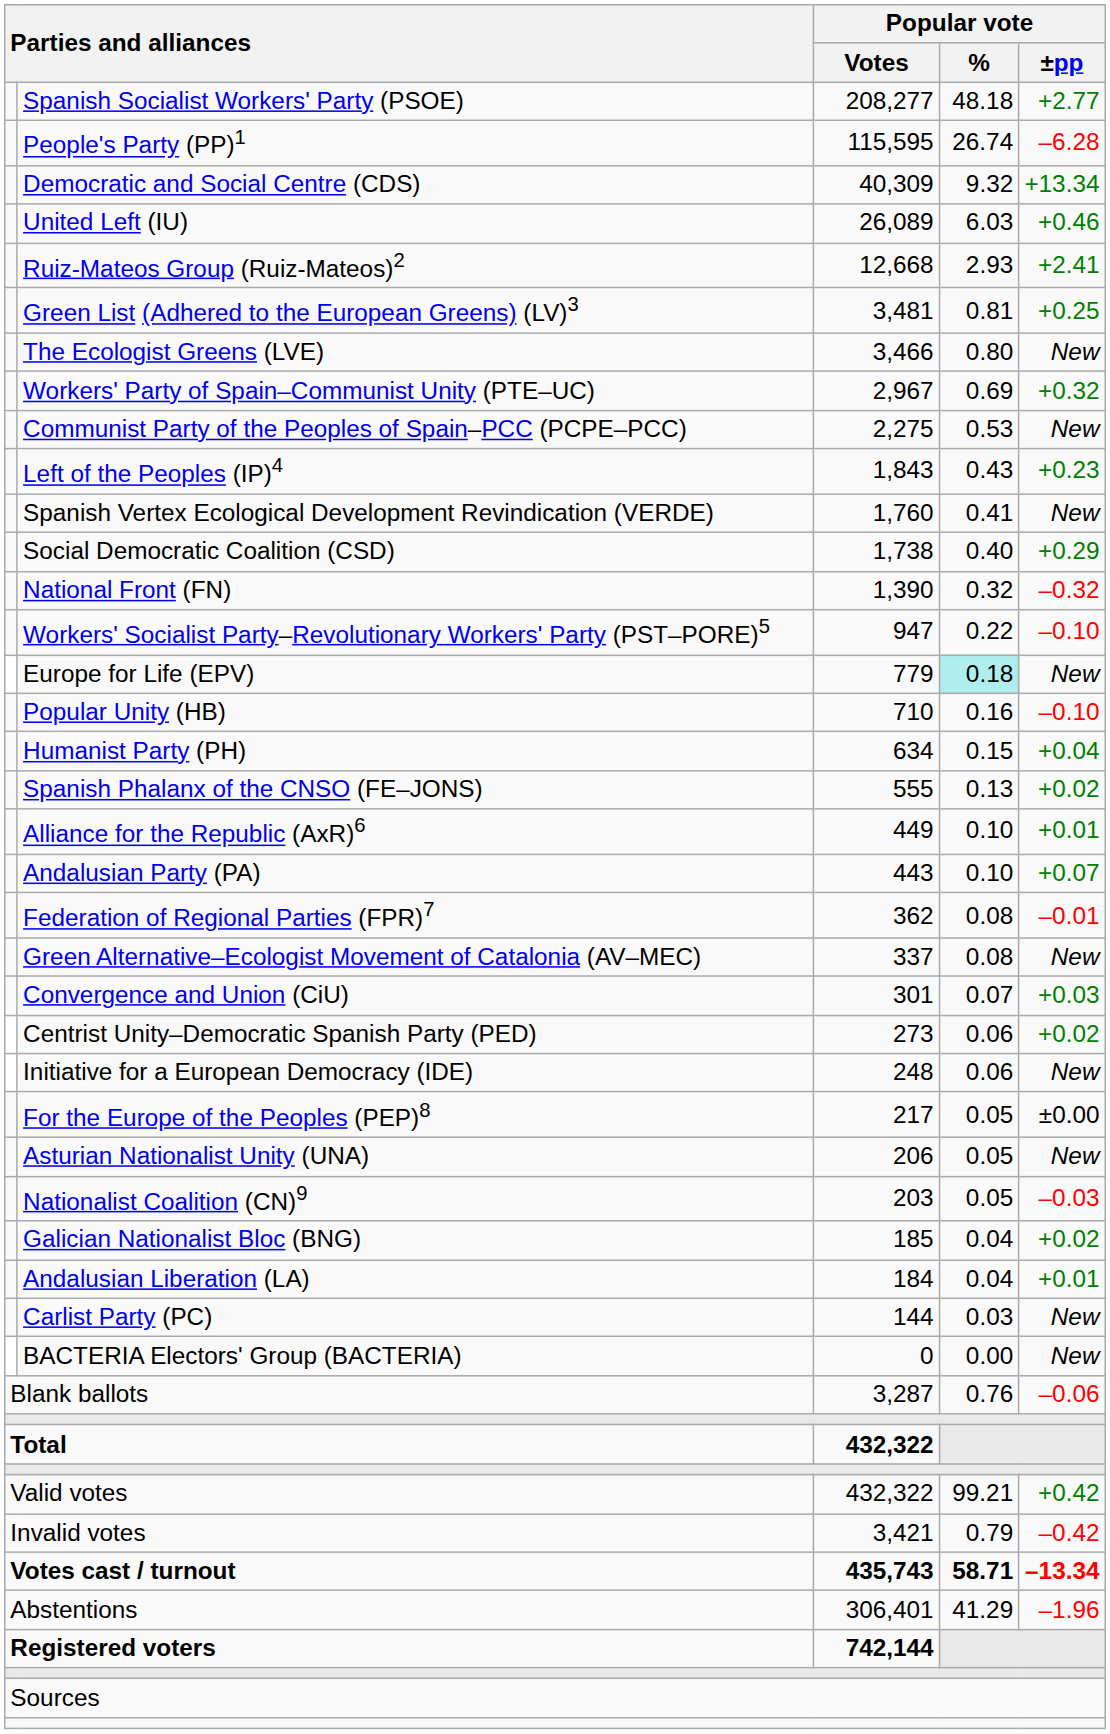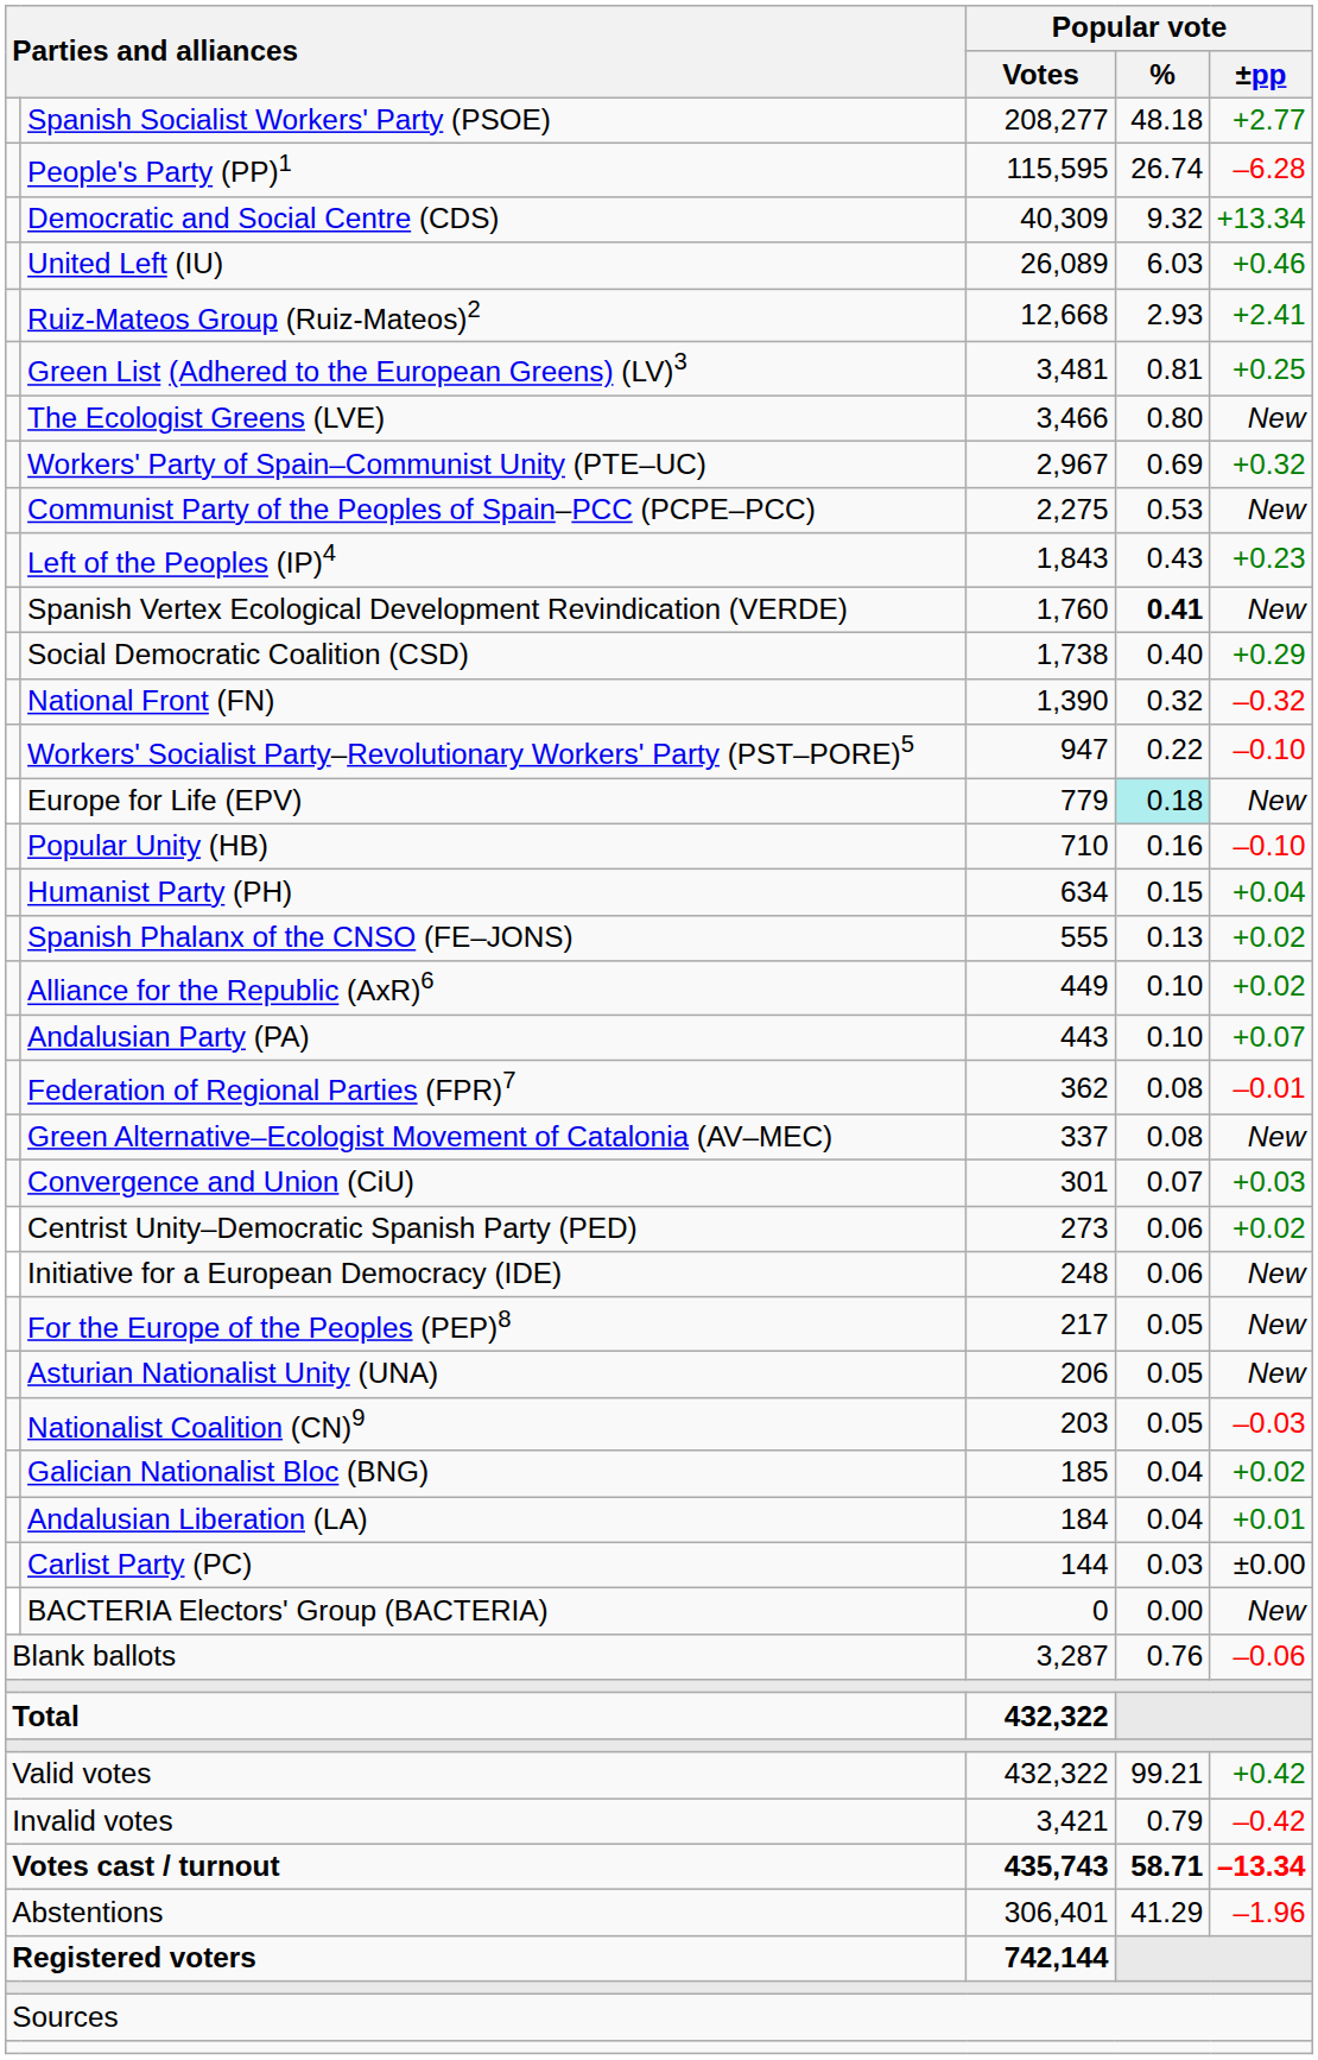Spanish Vertex Ecological Development Revindication (VERDE) | Popular vote / %: normal -> bold
Alliance for the Republic (AxR)6 | Popular vote / ±pp: +0.01 -> +0.02
For the Europe of the Peoples (PEP)8 | Popular vote / ±pp: ±0.00 -> New
Carlist Party (PC) | Popular vote / ±pp: New -> ±0.00
